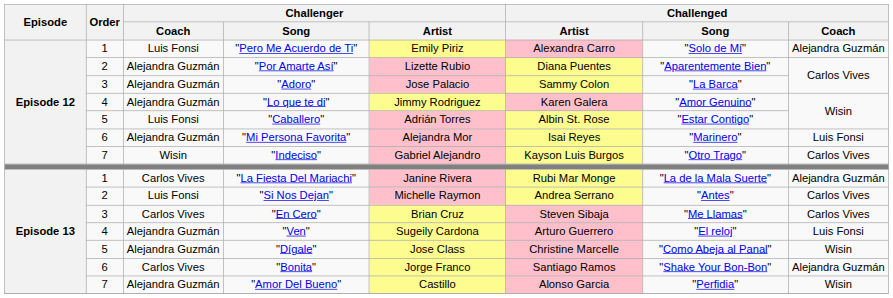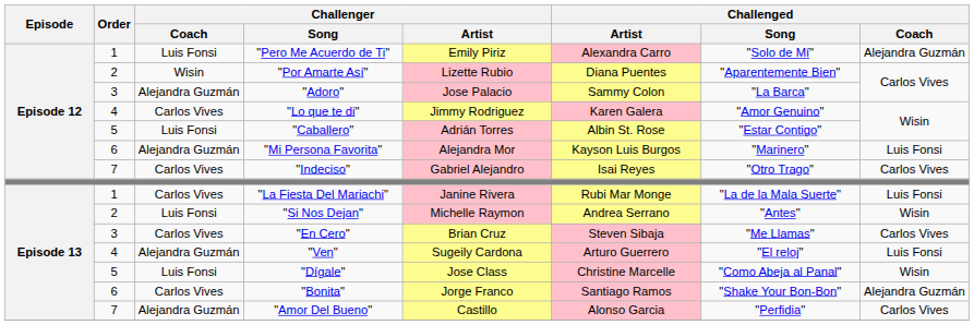"Por Amarte Así" | Challenger / Coach: Alejandra Guzmán -> Wisin
"Lo que te di" | Challenger / Coach: Alejandra Guzmán -> Carlos Vives
"Mi Persona Favorita" | Challenged / Artist: Isai Reyes -> Kayson Luis Burgos
"Indeciso" | Challenger / Coach: Wisin -> Carlos Vives
"Indeciso" | Challenged / Artist: Kayson Luis Burgos -> Isai Reyes
"La Fiesta Del Mariachi" | Challenged / Coach: Alejandra Guzmán -> Luis Fonsi
"Si Nos Dejan" | Challenged / Coach: Carlos Vives -> Wisin
"Dígale" | Challenger / Coach: Alejandra Guzmán -> Luis Fonsi
"Amor Del Bueno" | Challenged / Coach: Wisin -> Carlos Vives
